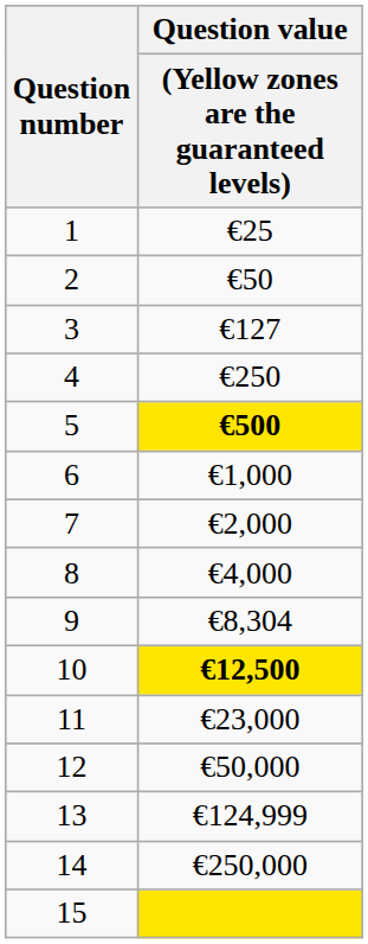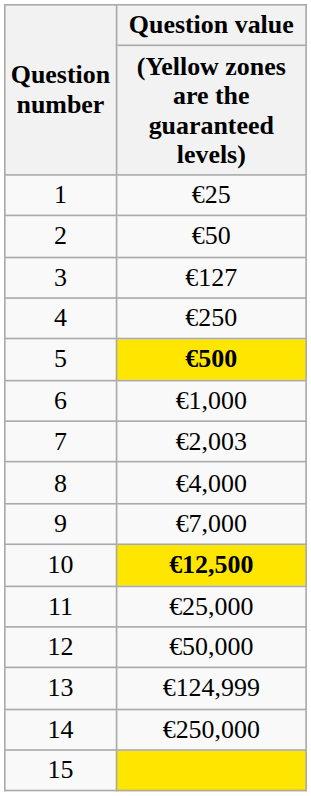7 | Question value / (Yellow zones are the guaranteed levels): €2,000 -> €2,003
9 | Question value / (Yellow zones are the guaranteed levels): €8,304 -> €7,000
11 | Question value / (Yellow zones are the guaranteed levels): €23,000 -> €25,000
